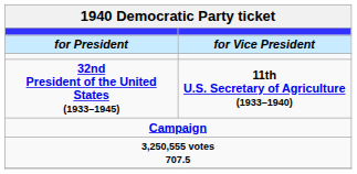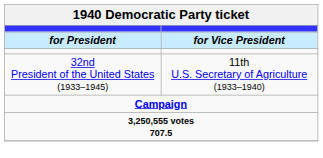32nd President of the United States (1933–1945) | column 1: bold -> normal
32nd President of the United States (1933–1945) | column 2: bold -> normal
